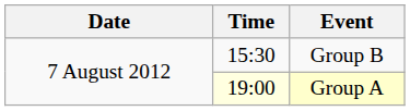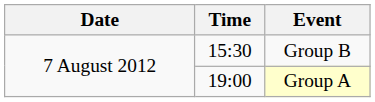Group A | Time: lightyellow background -> no background
